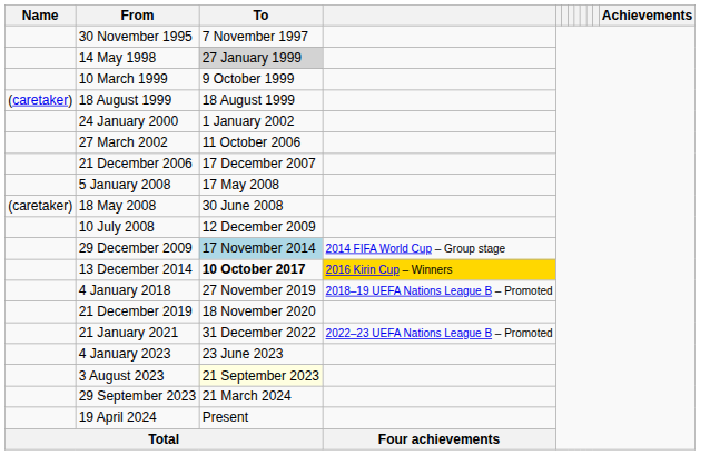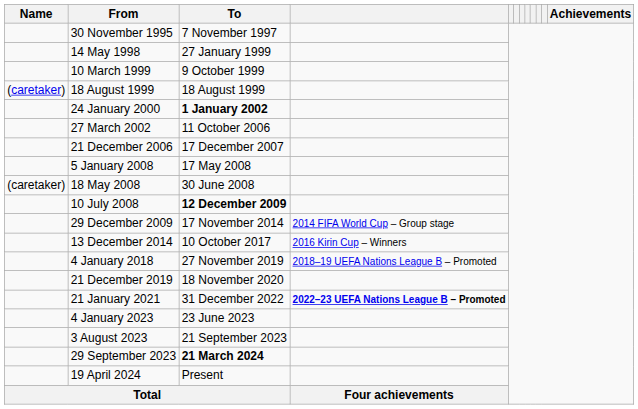14 May 1998 | To: lightgrey background -> no background
24 January 2000 | To: normal -> bold
10 July 2008 | To: normal -> bold
29 December 2009 | To: lightblue background -> no background
13 December 2014 | To: bold -> normal
13 December 2014 | column 4: gold background -> no background
21 January 2021 | column 4: normal -> bold
3 August 2023 | To: lightyellow background -> no background
29 September 2023 | To: normal -> bold
